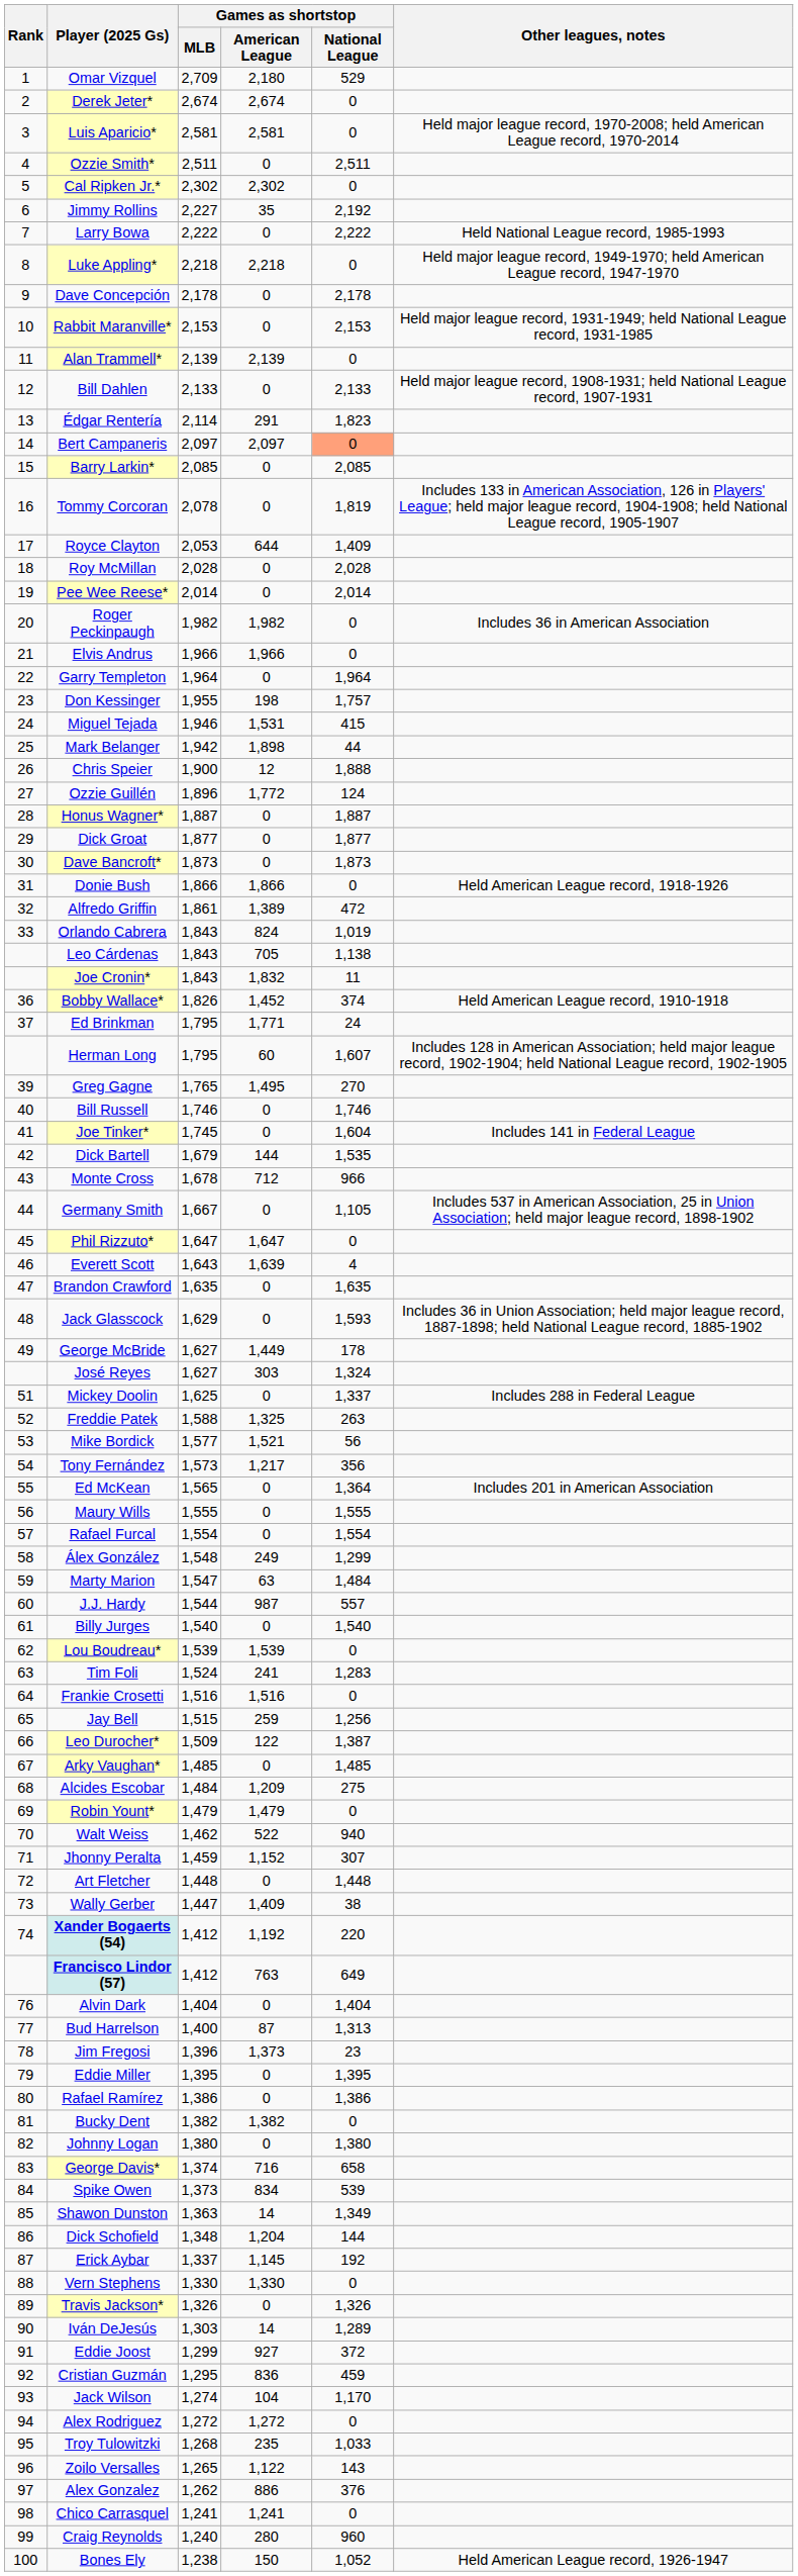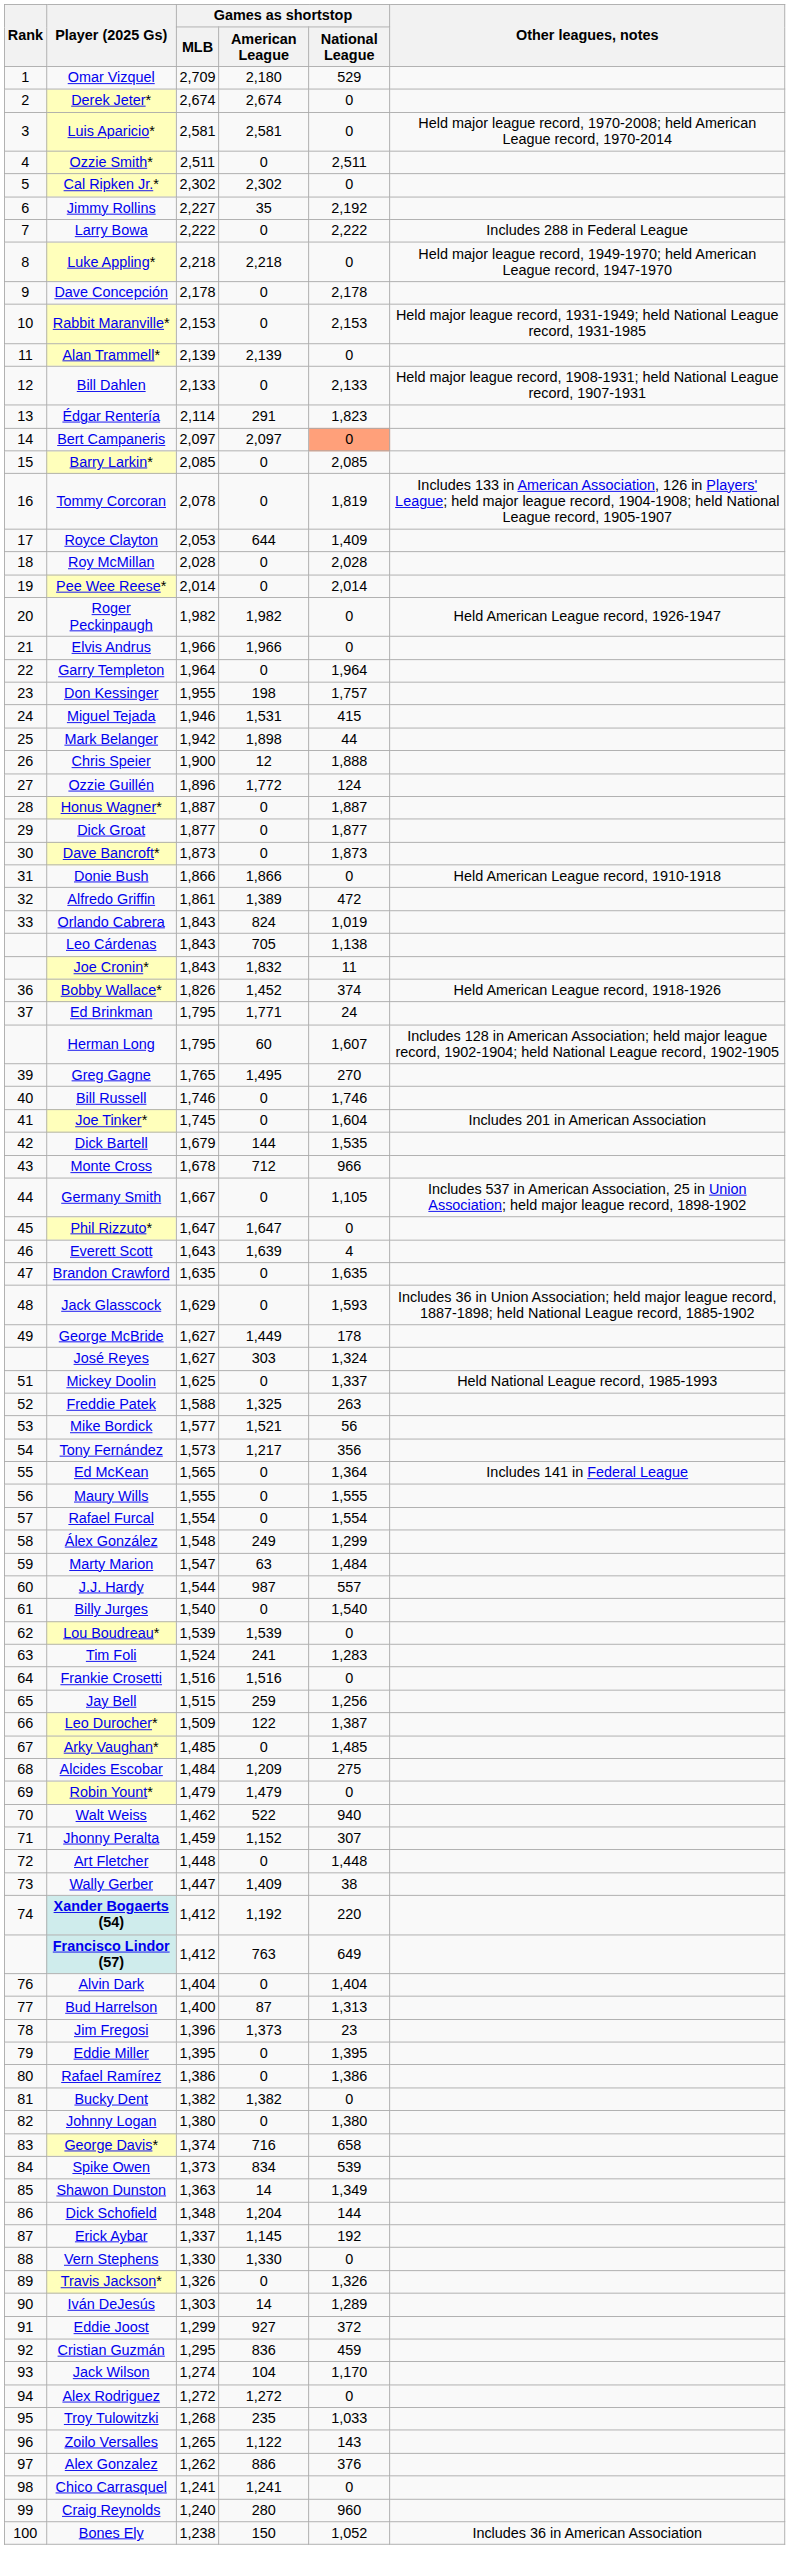Larry Bowa | Other leagues, notes: Held National League record, 1985-1993 -> Includes 288 in Federal League
Roger Peckinpaugh | Other leagues, notes: Includes 36 in American Association -> Held American League record, 1926-1947
Donie Bush | Other leagues, notes: Held American League record, 1918-1926 -> Held American League record, 1910-1918
Bobby Wallace* | Other leagues, notes: Held American League record, 1910-1918 -> Held American League record, 1918-1926
Joe Tinker* | Other leagues, notes: Includes 141 in Federal League -> Includes 201 in American Association
Mickey Doolin | Other leagues, notes: Includes 288 in Federal League -> Held National League record, 1985-1993
Ed McKean | Other leagues, notes: Includes 201 in American Association -> Includes 141 in Federal League
Bones Ely | Other leagues, notes: Held American League record, 1926-1947 -> Includes 36 in American Association
